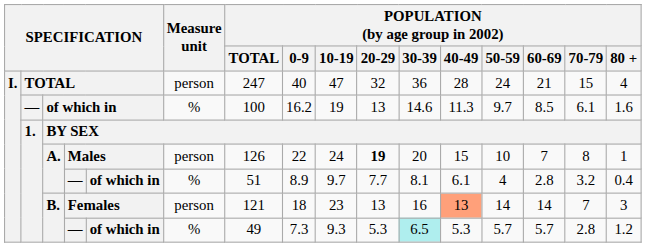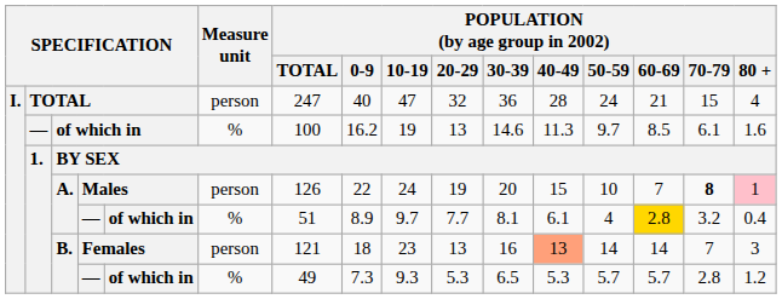Males | POPULATION (by age group in 2002) / 20-29: bold -> normal
Males | POPULATION (by age group in 2002) / 70-79: normal -> bold
Males | POPULATION (by age group in 2002) / 80 +: no background -> pink background
A. / — | POPULATION (by age group in 2002) / 60-69: no background -> gold background
B. / — | POPULATION (by age group in 2002) / 30-39: paleturquoise background -> no background
